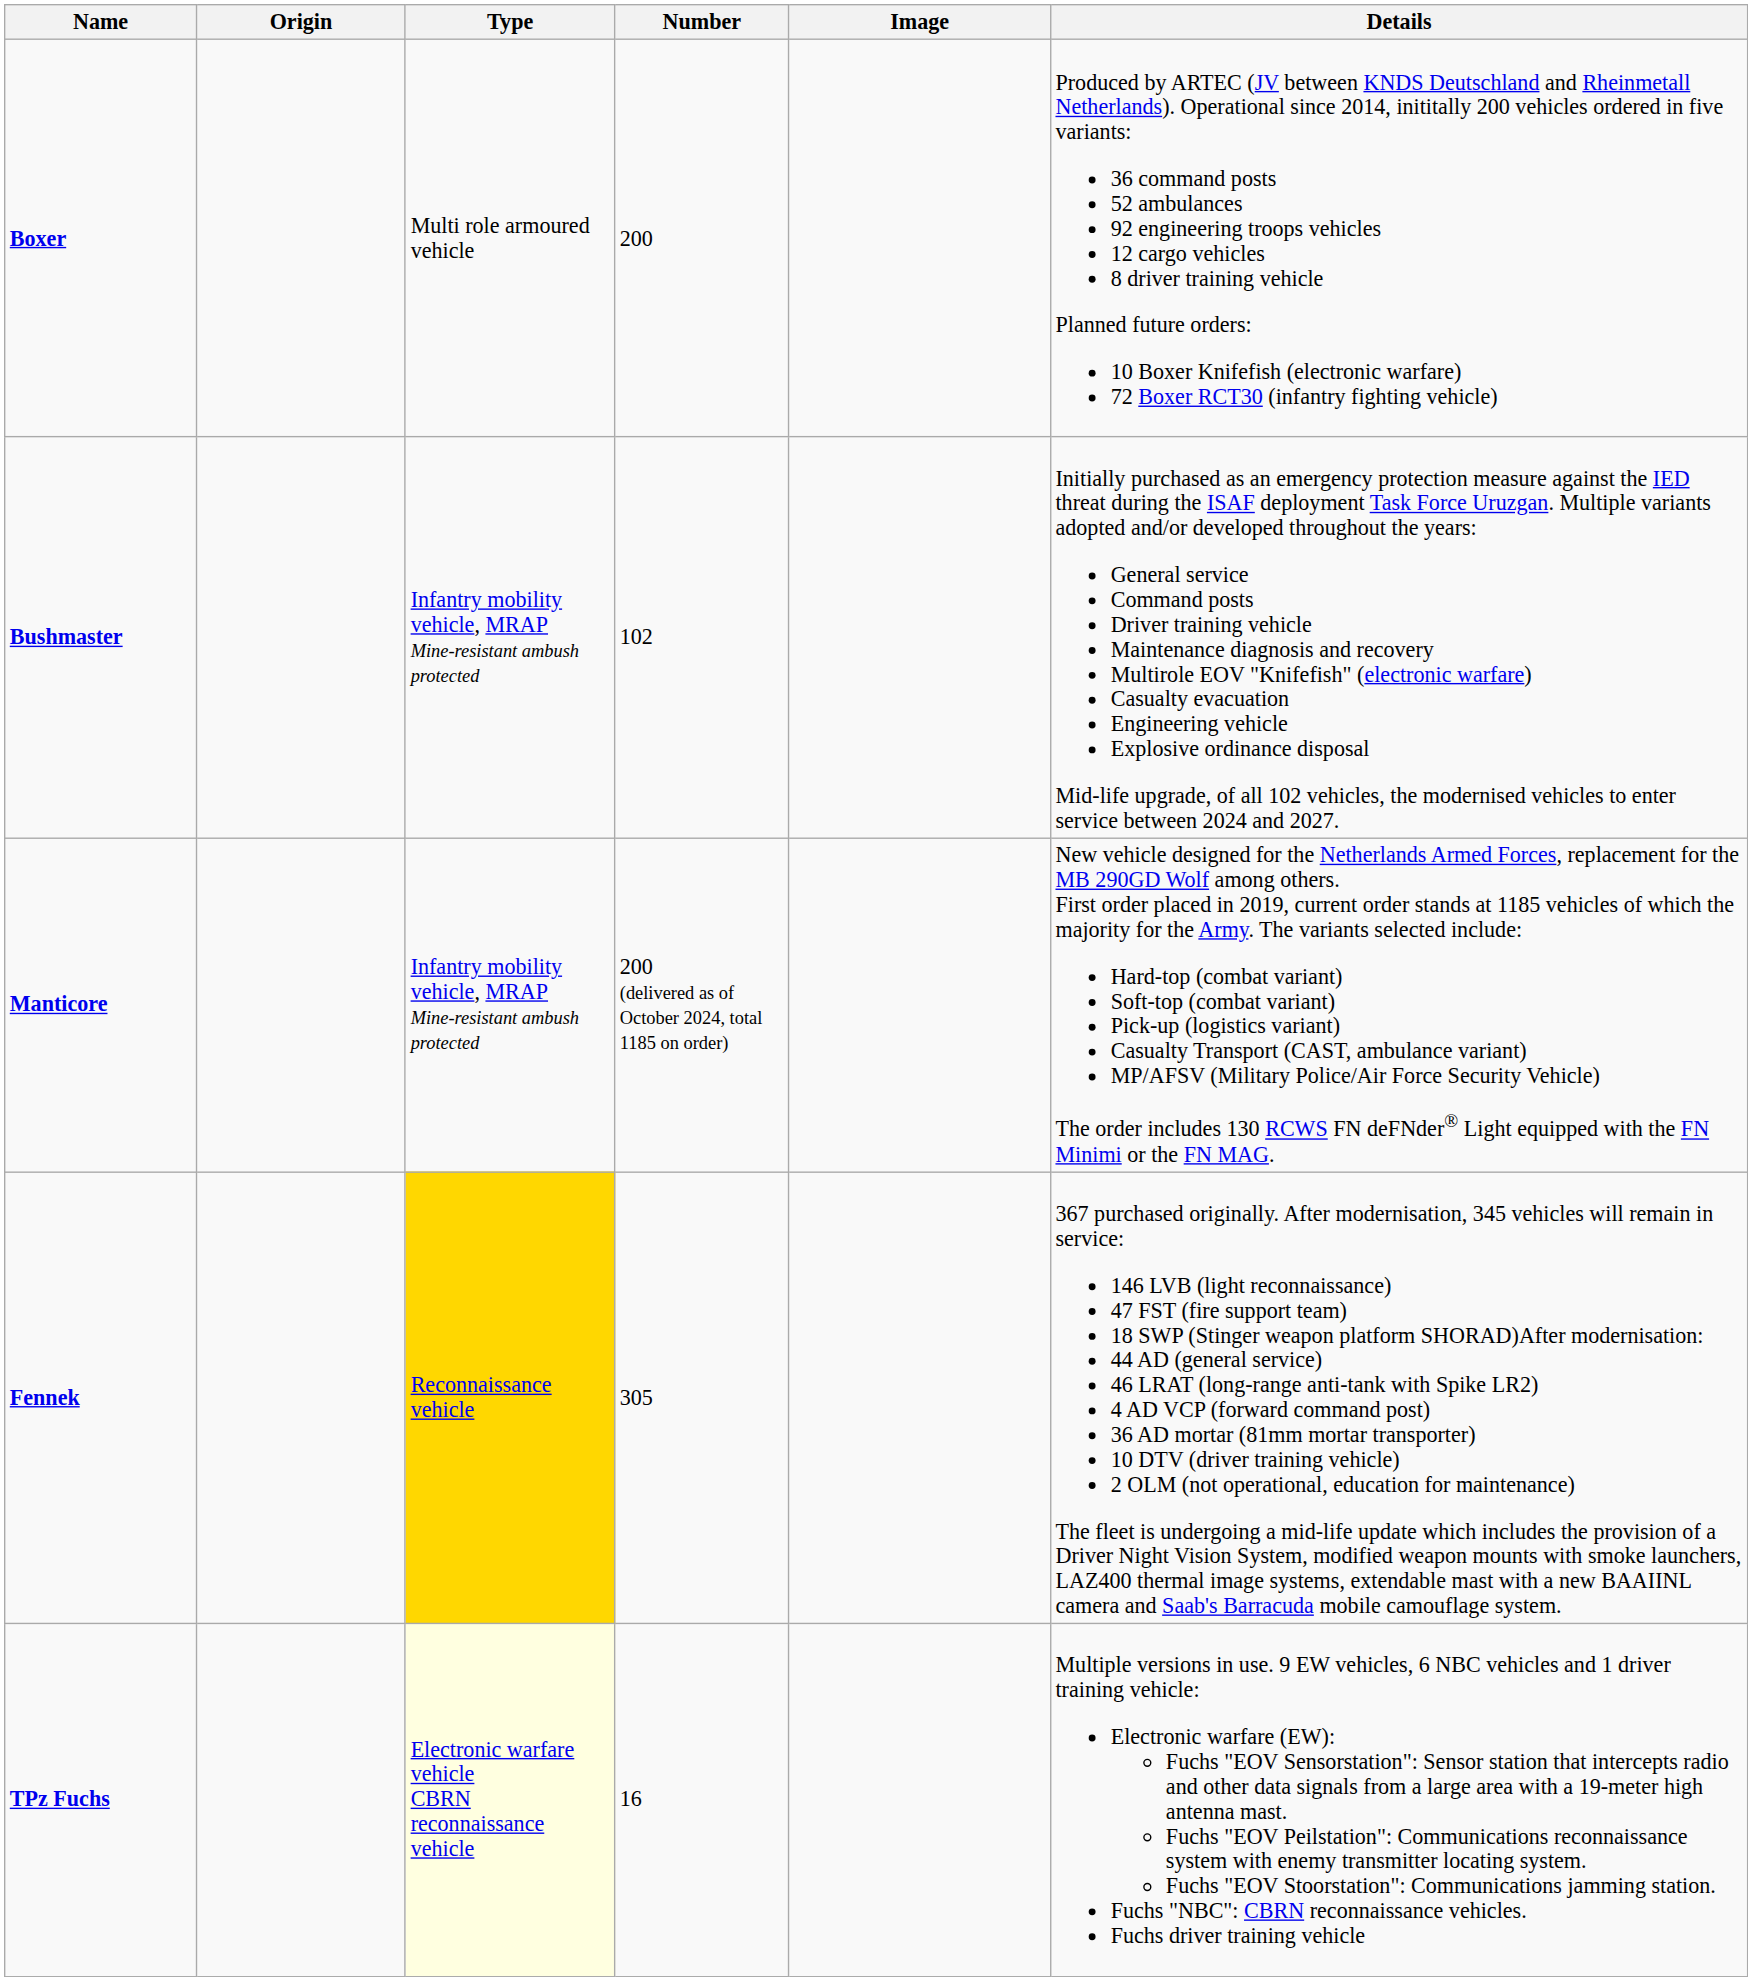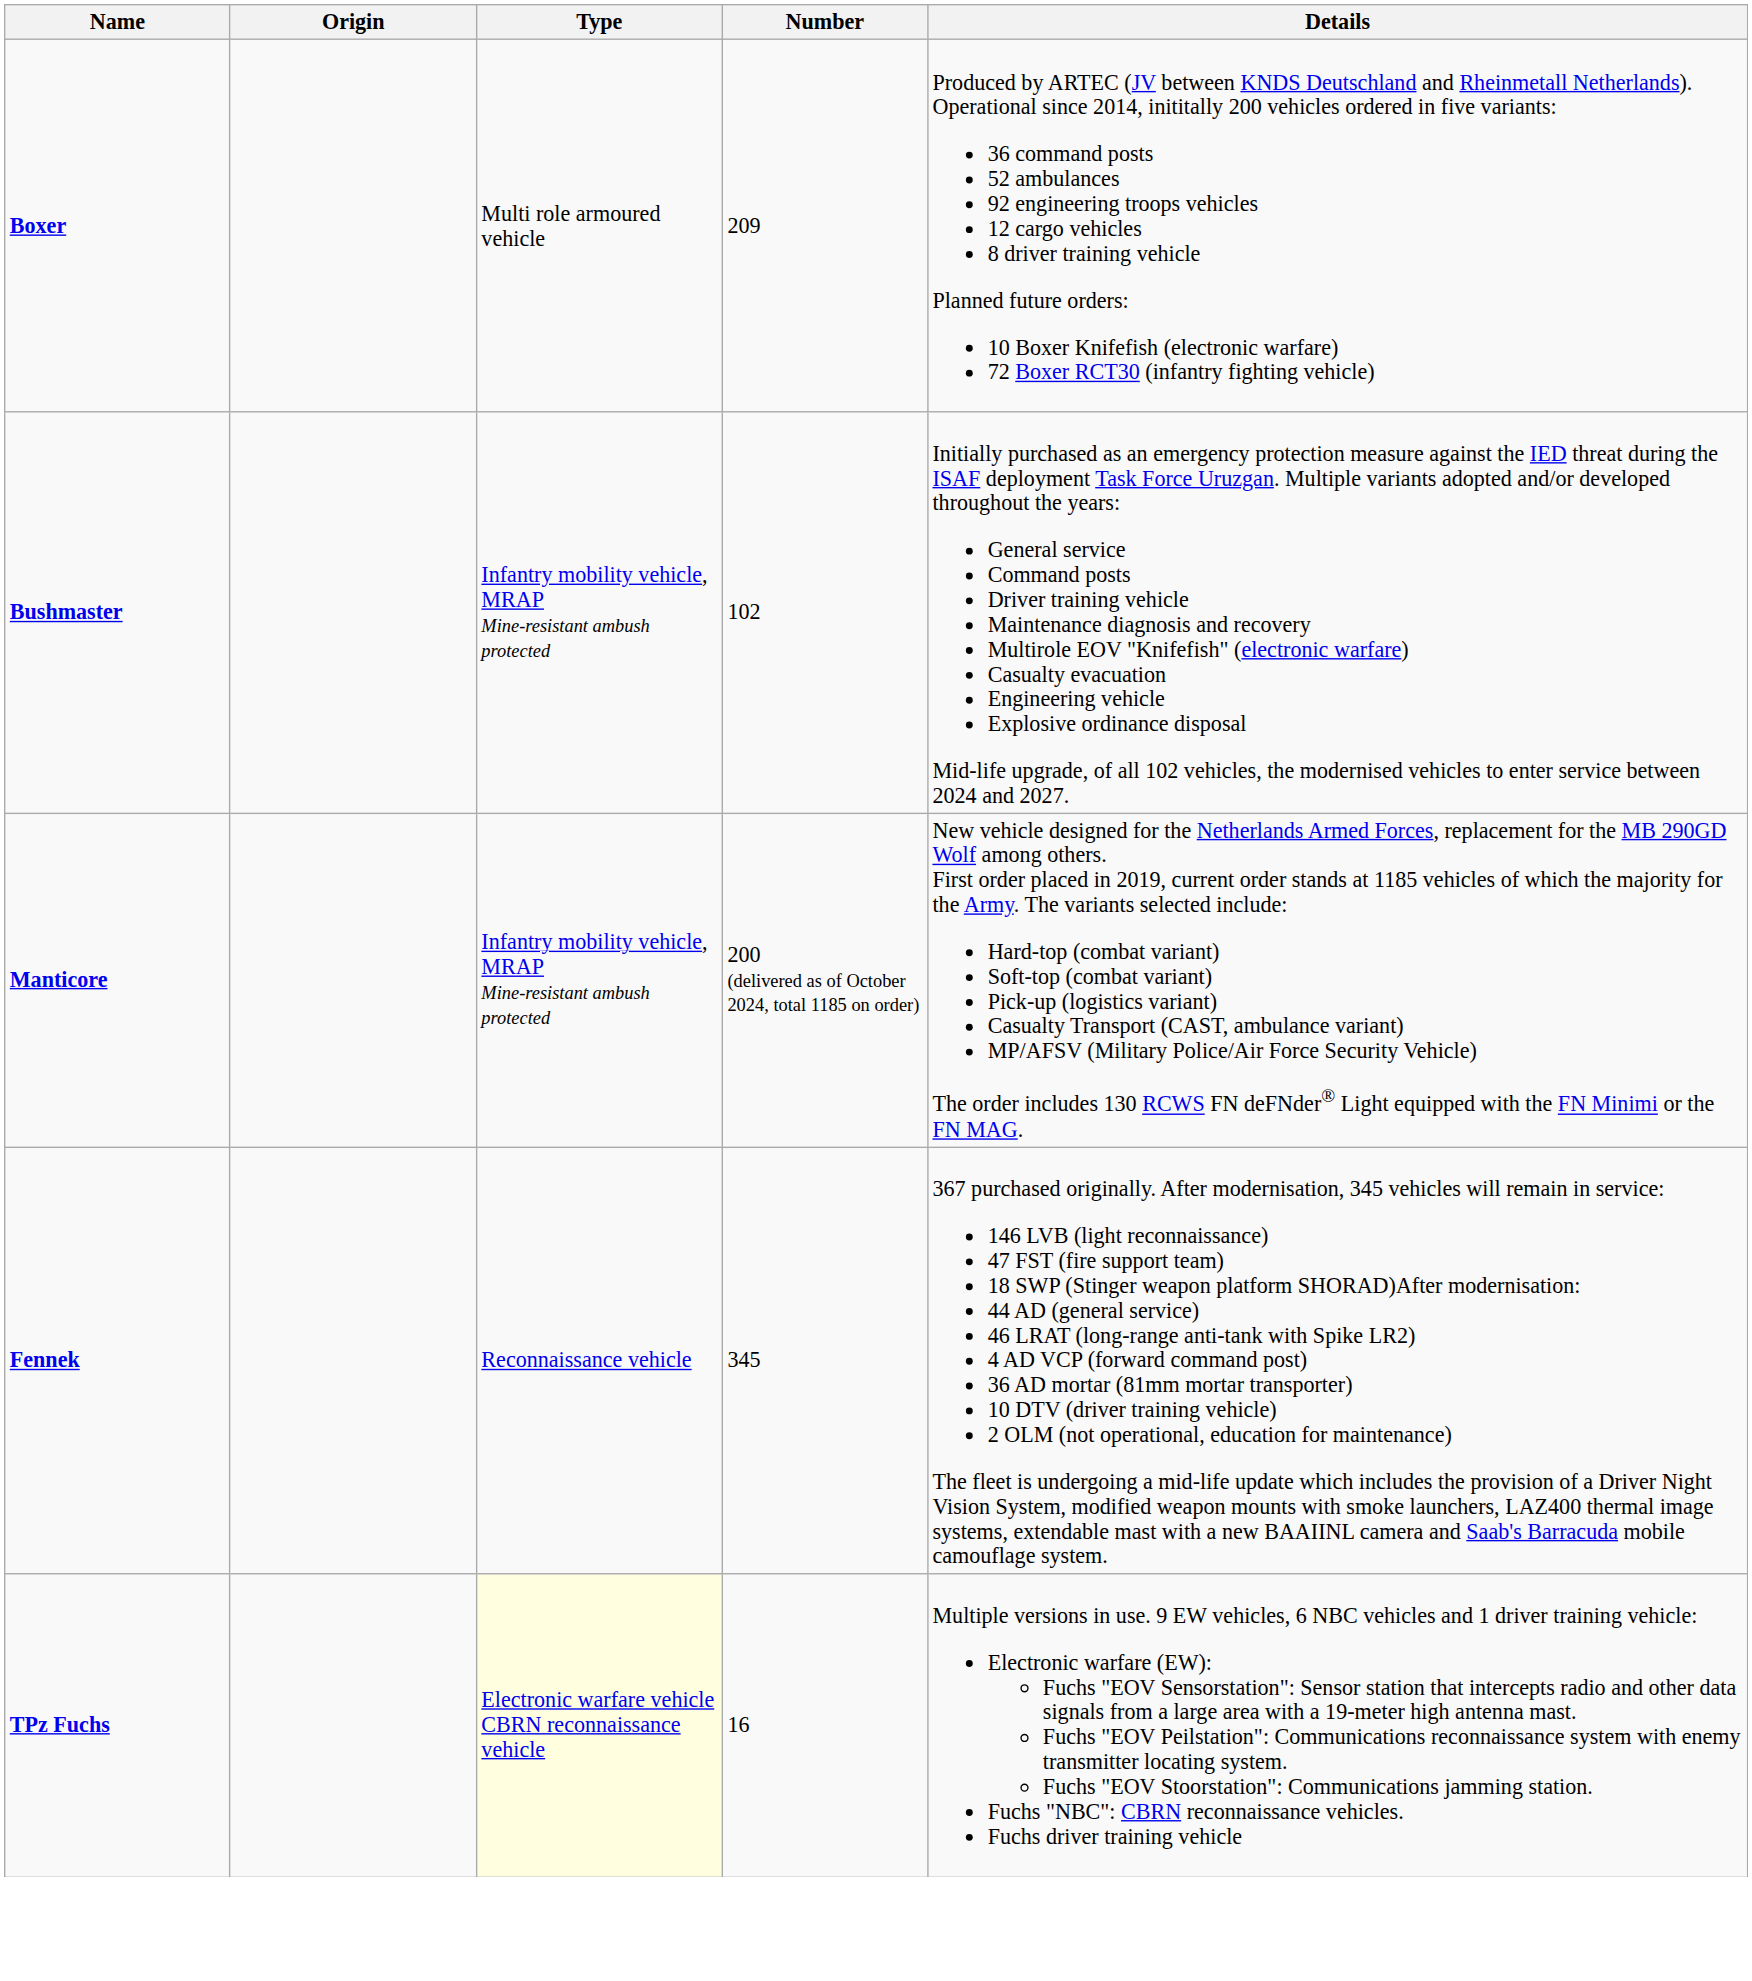- column: Image
Boxer | Number: 200 -> 209
Fennek | Type: gold background -> no background
Fennek | Number: 305 -> 345
